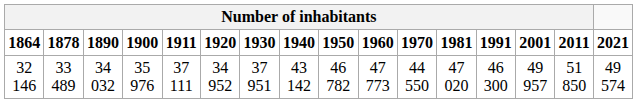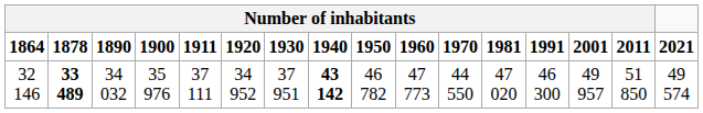32 146 | Number of inhabitants / 1878: normal -> bold
32 146 | Number of inhabitants / 1940: normal -> bold
